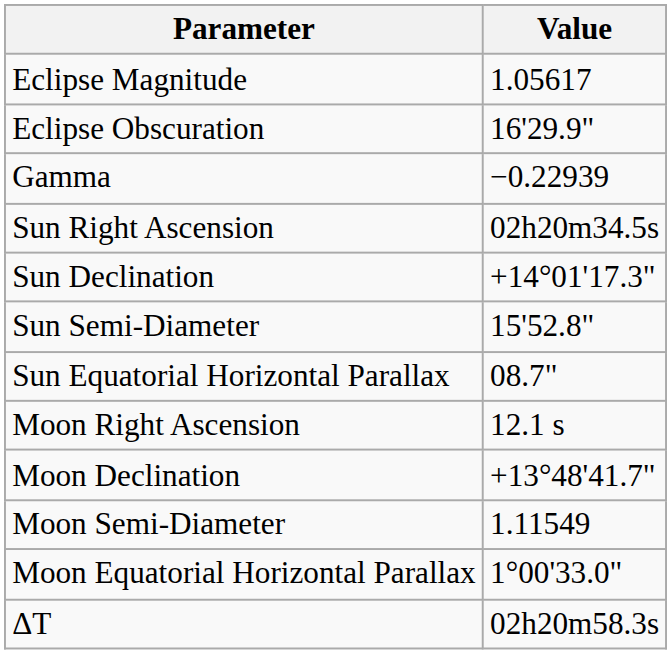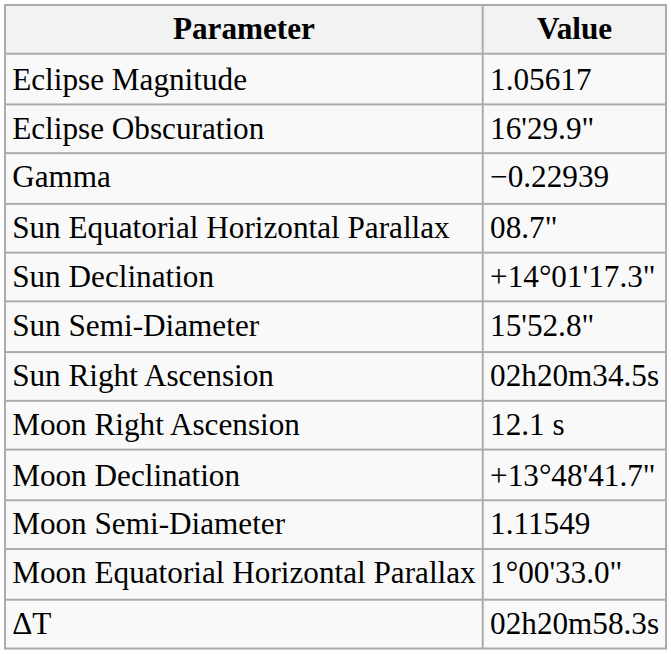rows swapped: Sun Right Ascension <-> Sun Equatorial Horizontal Parallax
